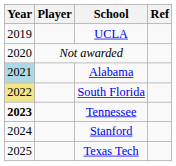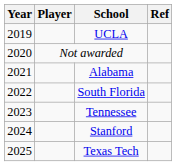Alabama | Year: lightblue background -> no background
South Florida | Year: khaki background -> no background
Tennessee | Year: bold -> normal
